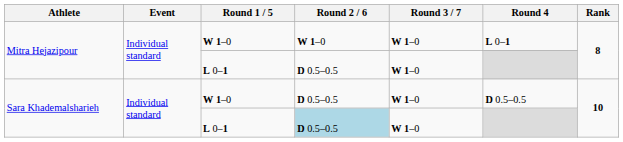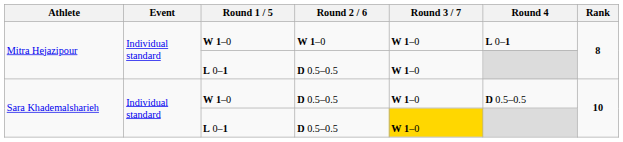Sara Khademalsharieh / L 0–1 | Round 2 / 6: lightblue background -> no background
Sara Khademalsharieh / L 0–1 | Round 3 / 7: no background -> gold background
